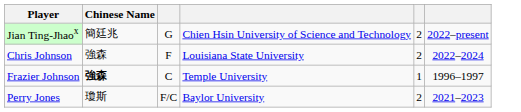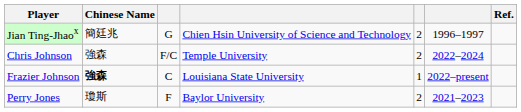+ column: Ref.
Jian Ting-Jhaox | column 6: 2022–present -> 1996–1997
Chris Johnson | column 3: F -> F/C
Chris Johnson | column 4: Louisiana State University -> Temple University
Frazier Johnson | column 4: Temple University -> Louisiana State University
Frazier Johnson | column 6: 1996–1997 -> 2022–present
Perry Jones | column 3: F/C -> F
